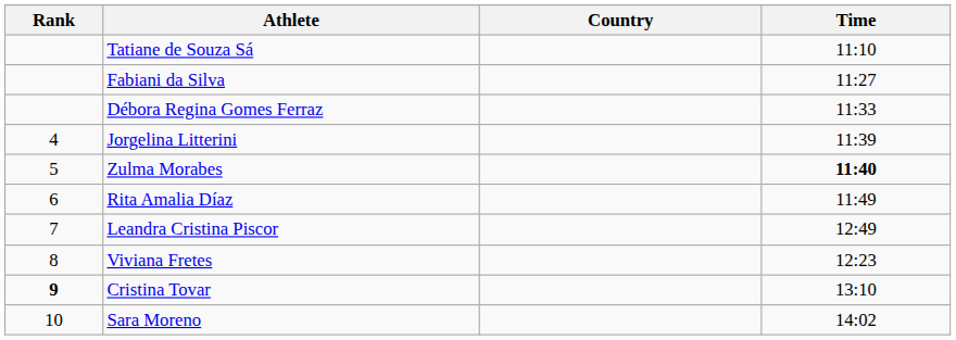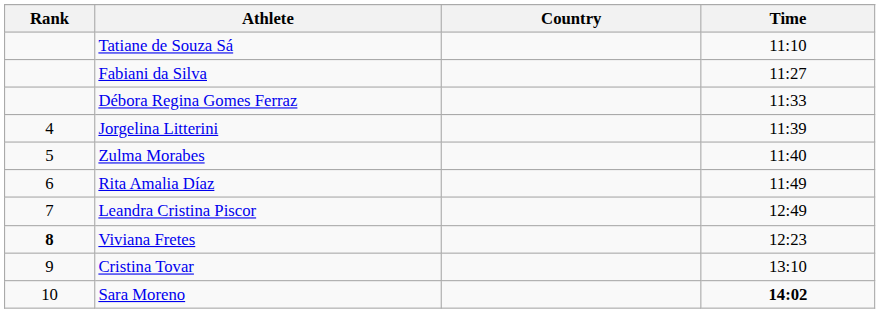Zulma Morabes | Time: bold -> normal
Viviana Fretes | Rank: normal -> bold
Cristina Tovar | Rank: bold -> normal
Sara Moreno | Time: normal -> bold
